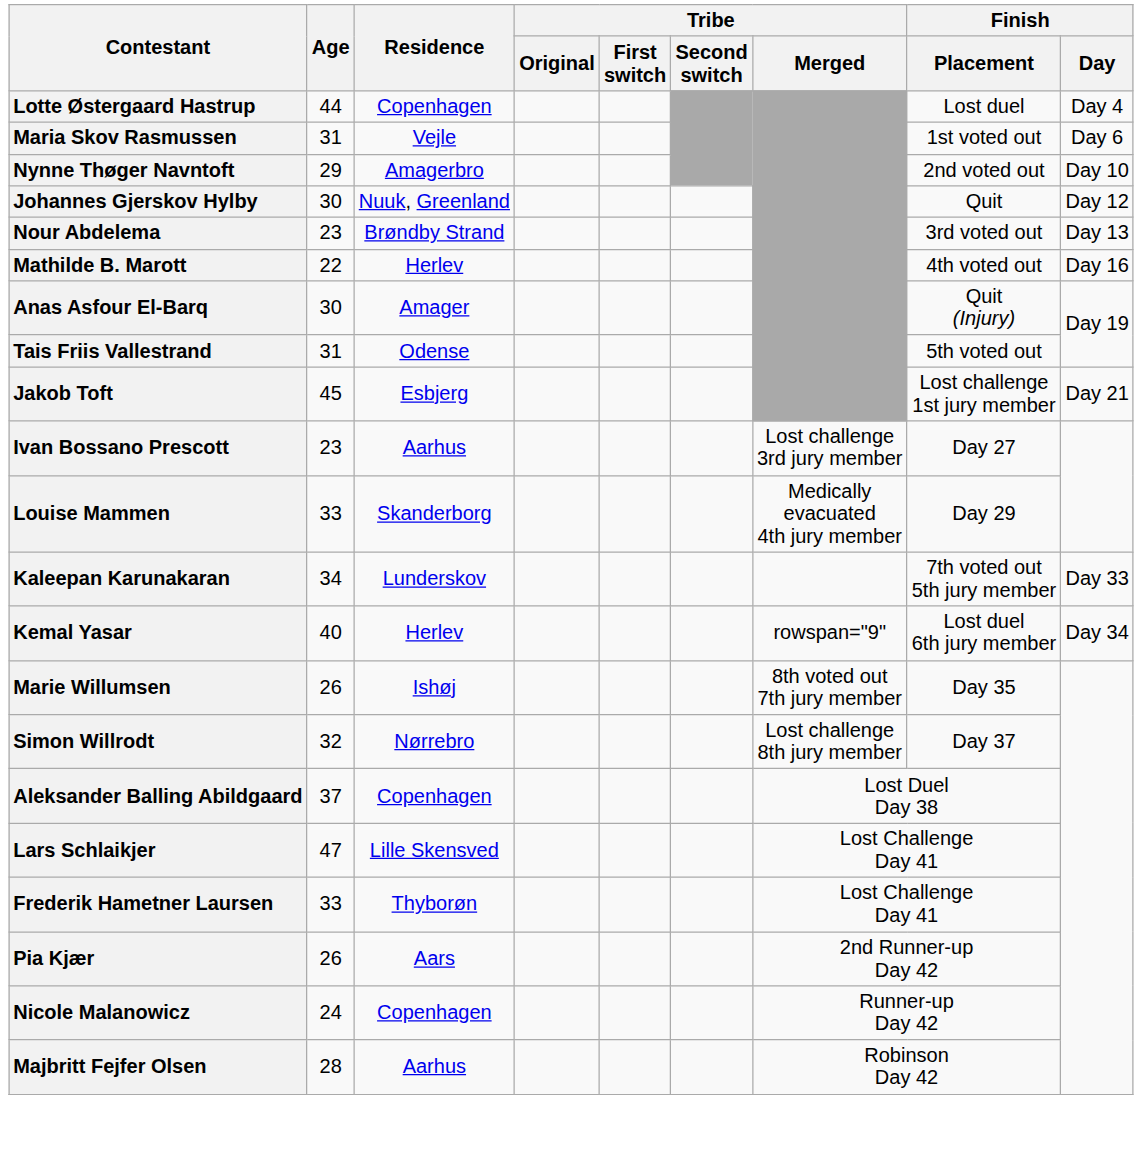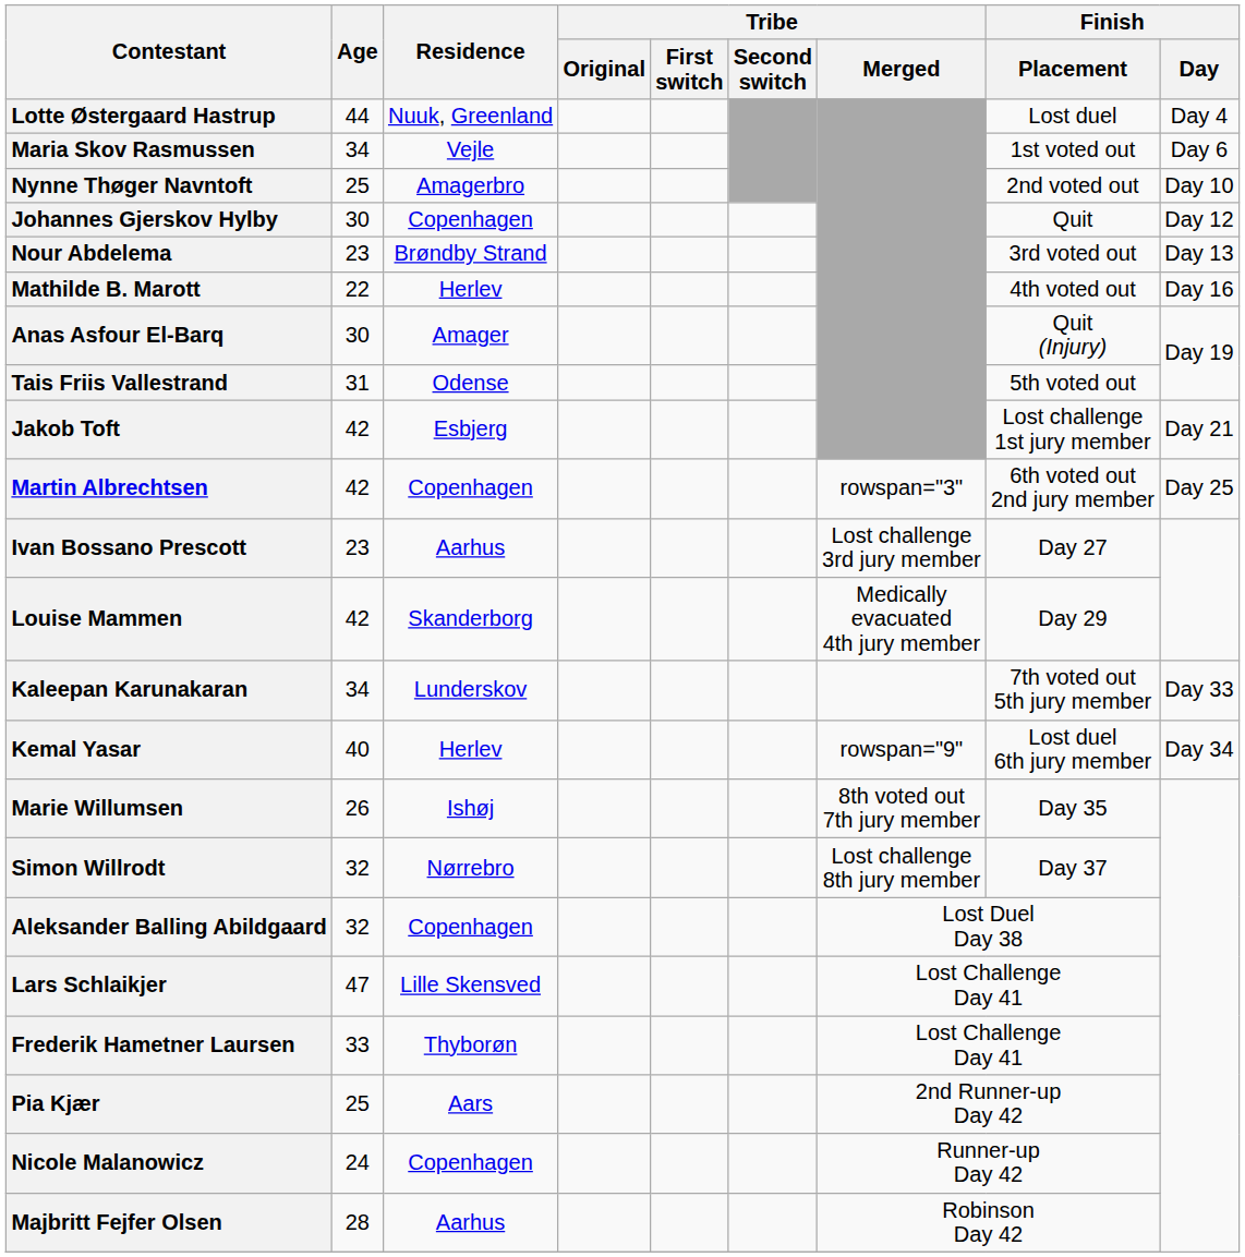Lotte Østergaard Hastrup | Residence: Copenhagen -> Nuuk, Greenland
Maria Skov Rasmussen | Age: 31 -> 34
Nynne Thøger Navntoft | Age: 29 -> 25
Johannes Gjerskov Hylby | Residence: Nuuk, Greenland -> Copenhagen
Jakob Toft | Age: 45 -> 42
+ row: Martin Albrechtsen | 42 | Copenhagen | rowspan="3" | 6th voted out 2nd jury member | Day 25
Louise Mammen | Age: 33 -> 42
Aleksander Balling Abildgaard | Age: 37 -> 32
Pia Kjær | Age: 26 -> 25
